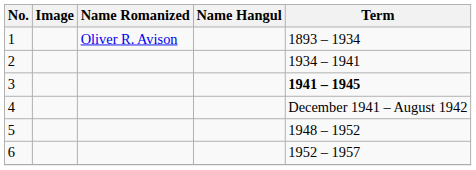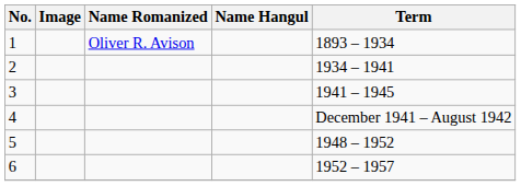3 | Term: bold -> normal
